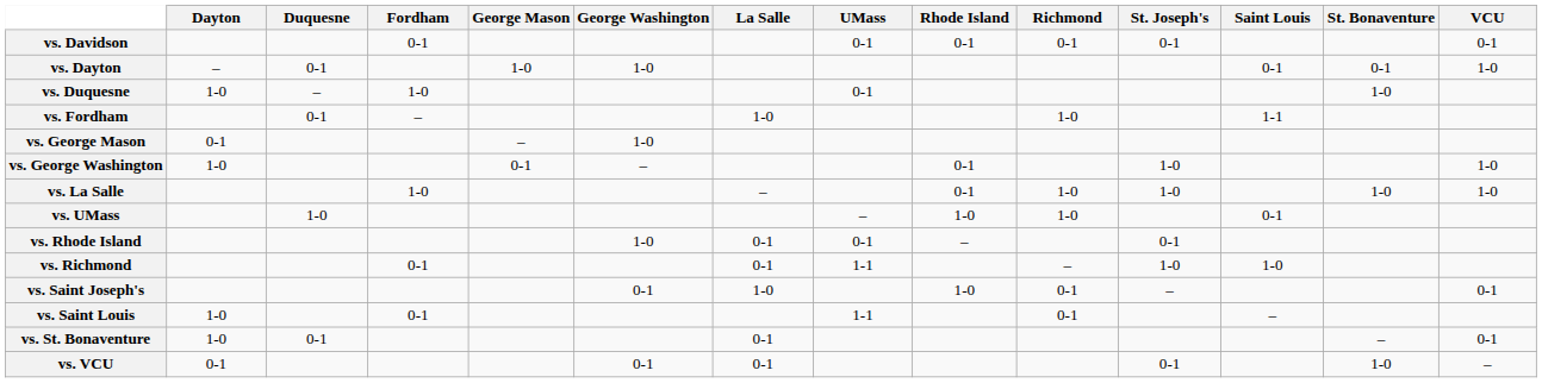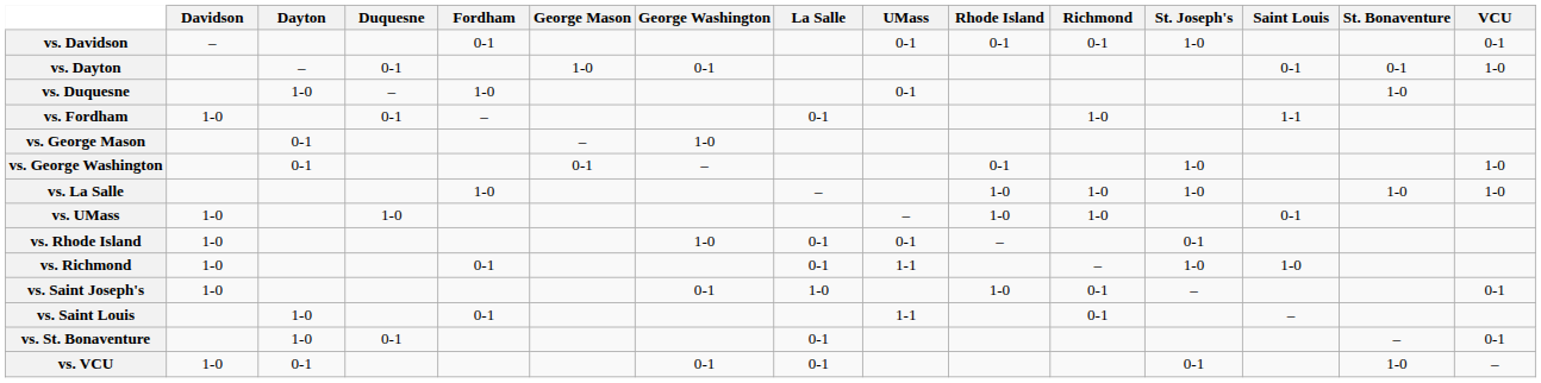+ column: Davidson | – | 1-0 | 1-0 | 1-0 | 1-0 | 1-0 | 1-0
vs. Davidson | St. Joseph's: 0-1 -> 1-0
vs. Dayton | George Washington: 1-0 -> 0-1
vs. Fordham | La Salle: 1-0 -> 0-1
vs. George Washington | Dayton: 1-0 -> 0-1
vs. La Salle | Rhode Island: 0-1 -> 1-0
